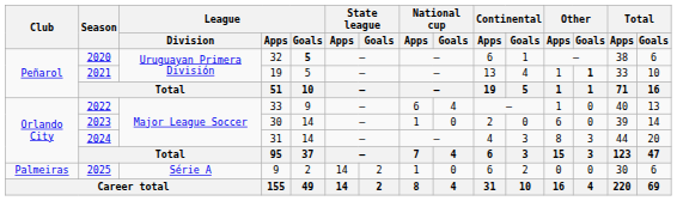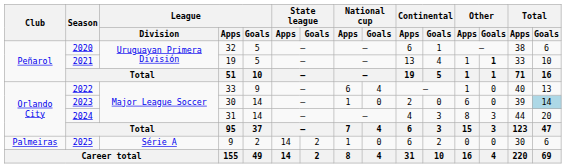2020 | League / Goals: bold -> normal
2023 | Total / Goals: no background -> lightblue background
